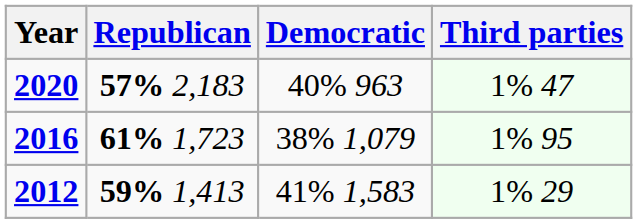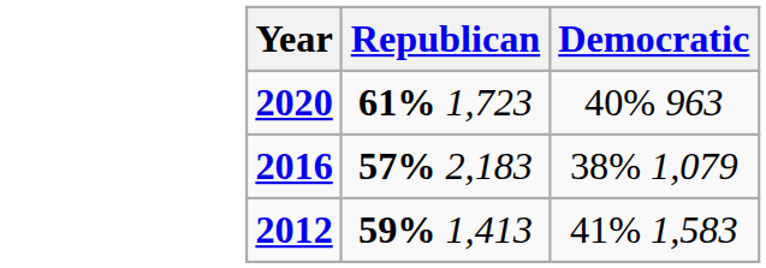- column: Third parties | 1% 47 | 1% 95 | 1% 29
2020 | Republican: 57% 2,183 -> 61% 1,723
2016 | Republican: 61% 1,723 -> 57% 2,183
